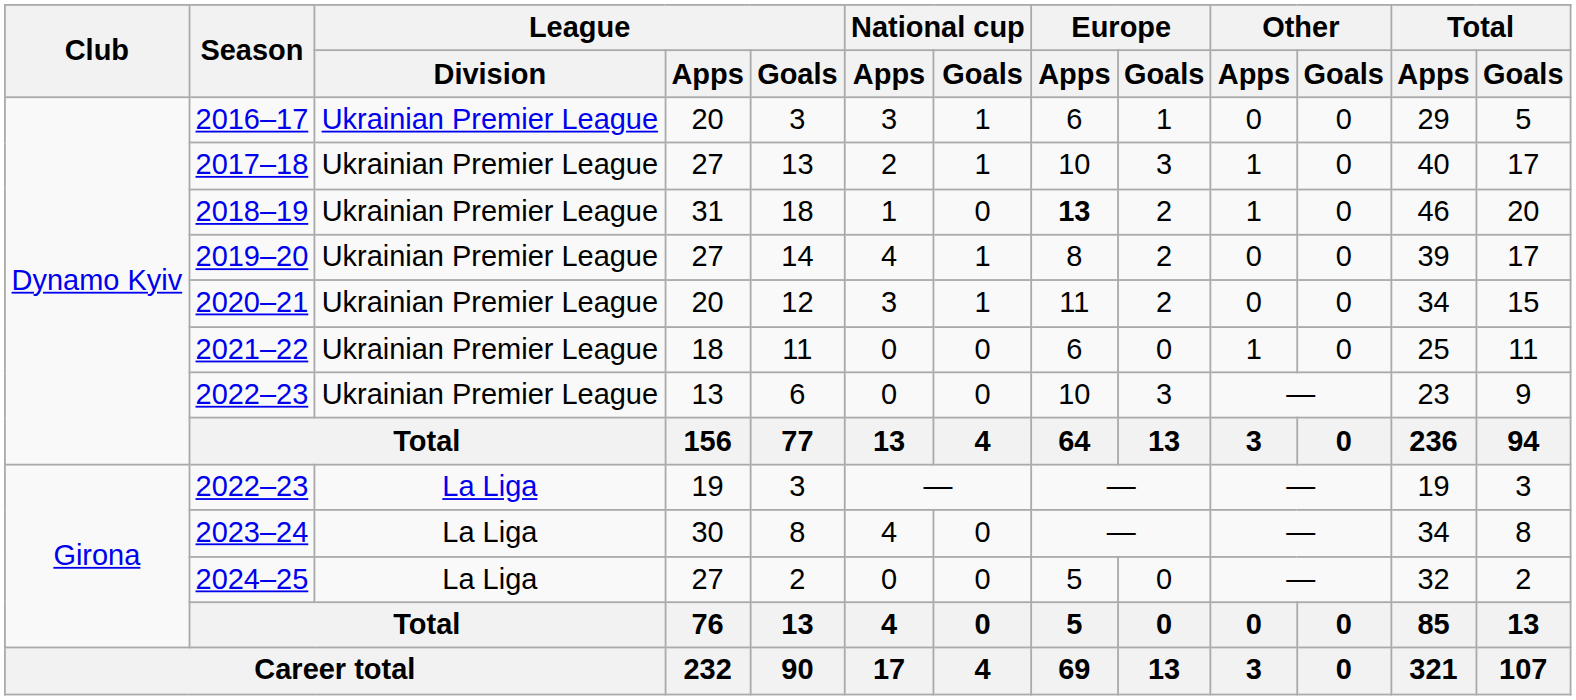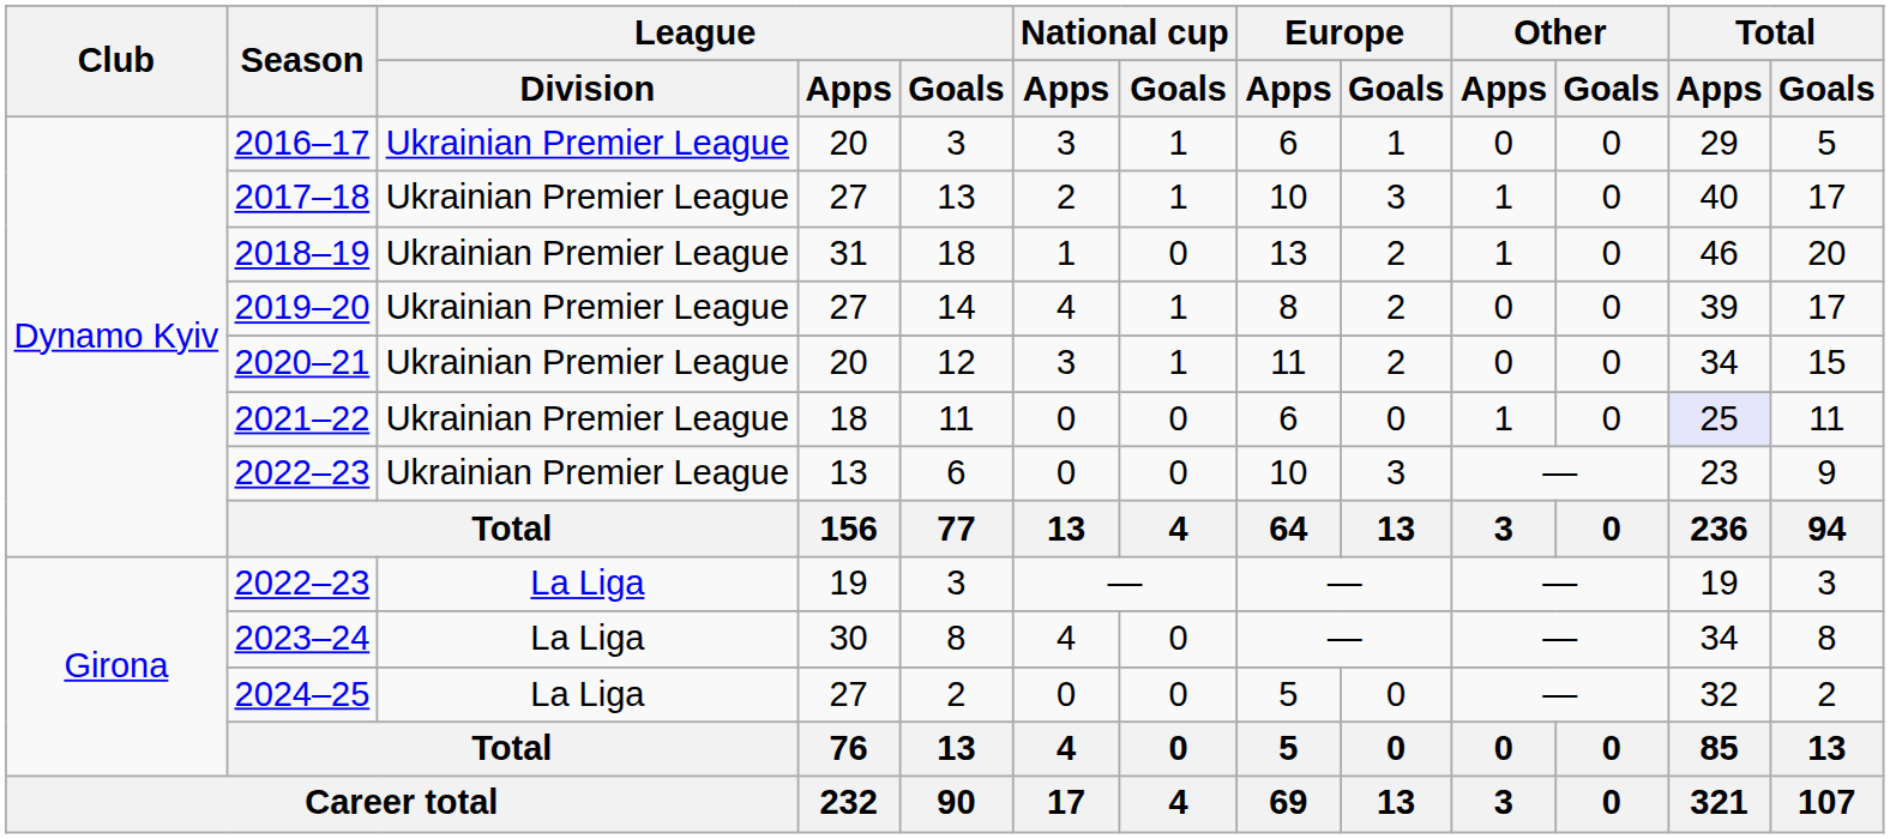2018–19 | Europe / Apps: bold -> normal
2021–22 | Total / Apps: no background -> lavender background
